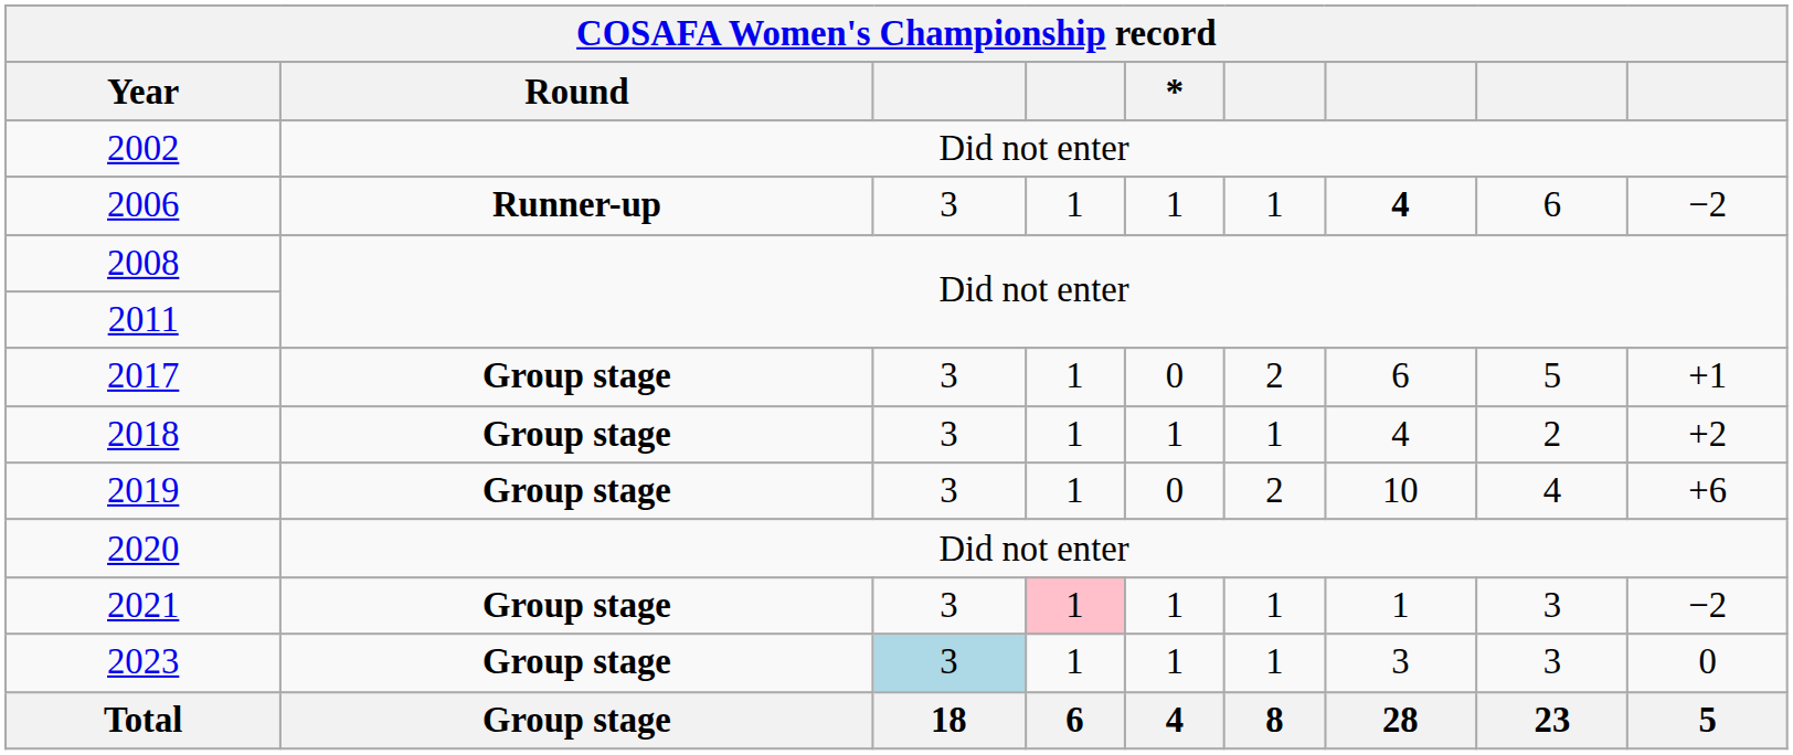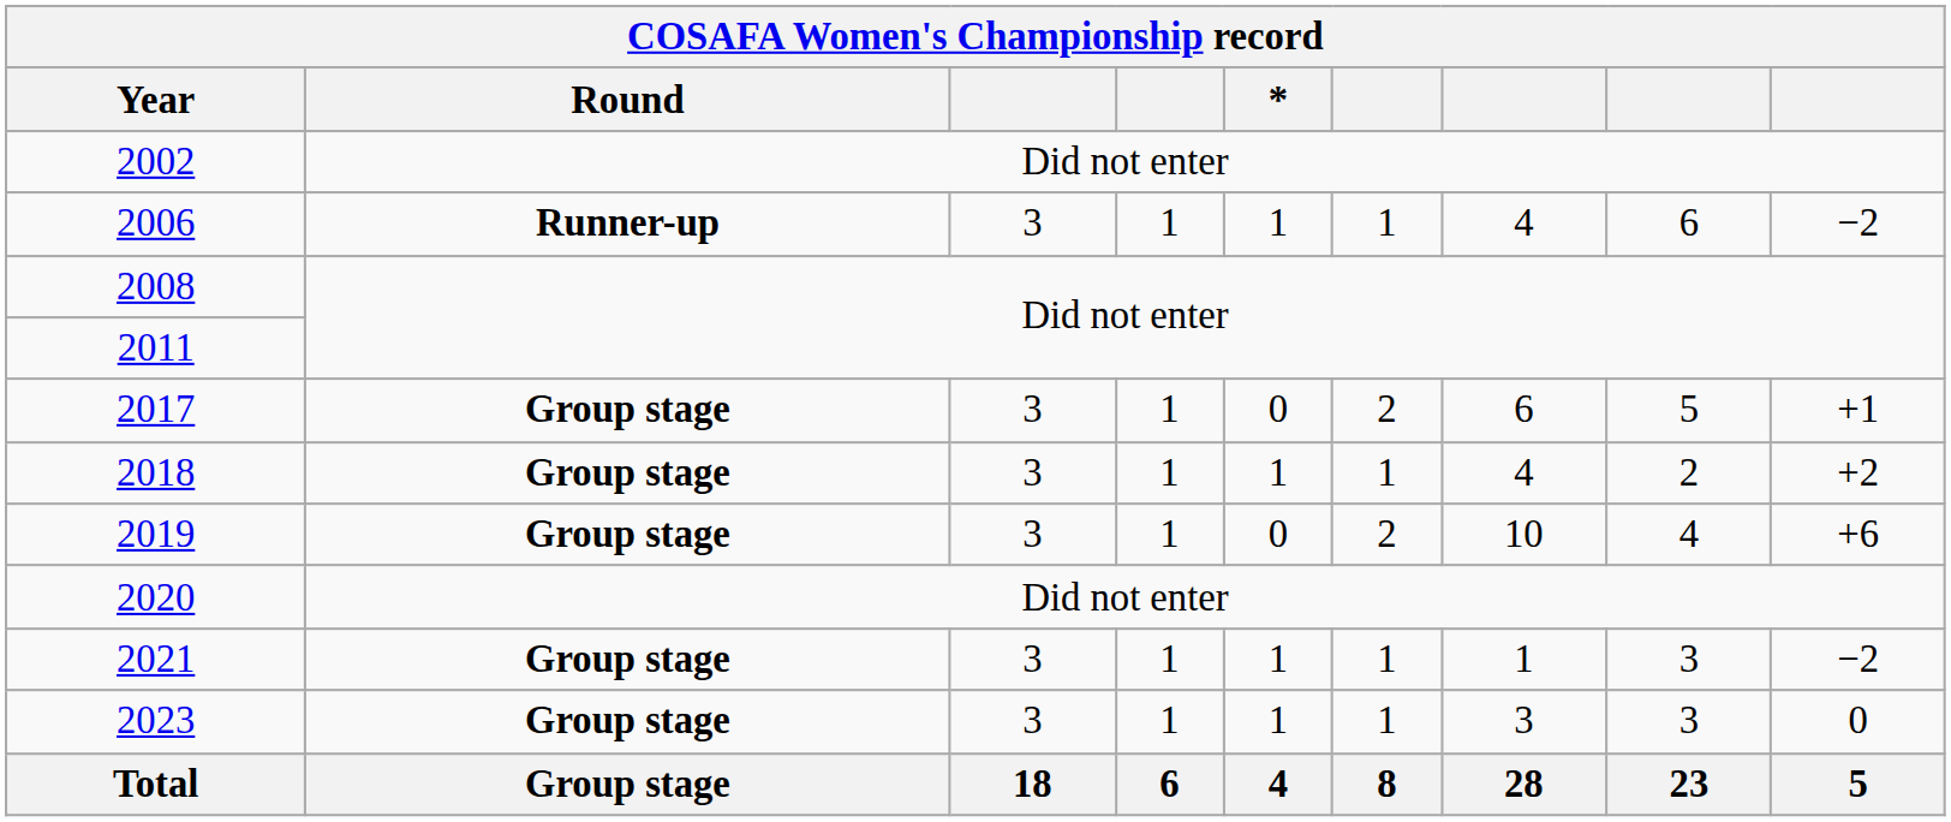2006 | column 7: bold -> normal
2021 | column 4: pink background -> no background
2023 | column 3: lightblue background -> no background
